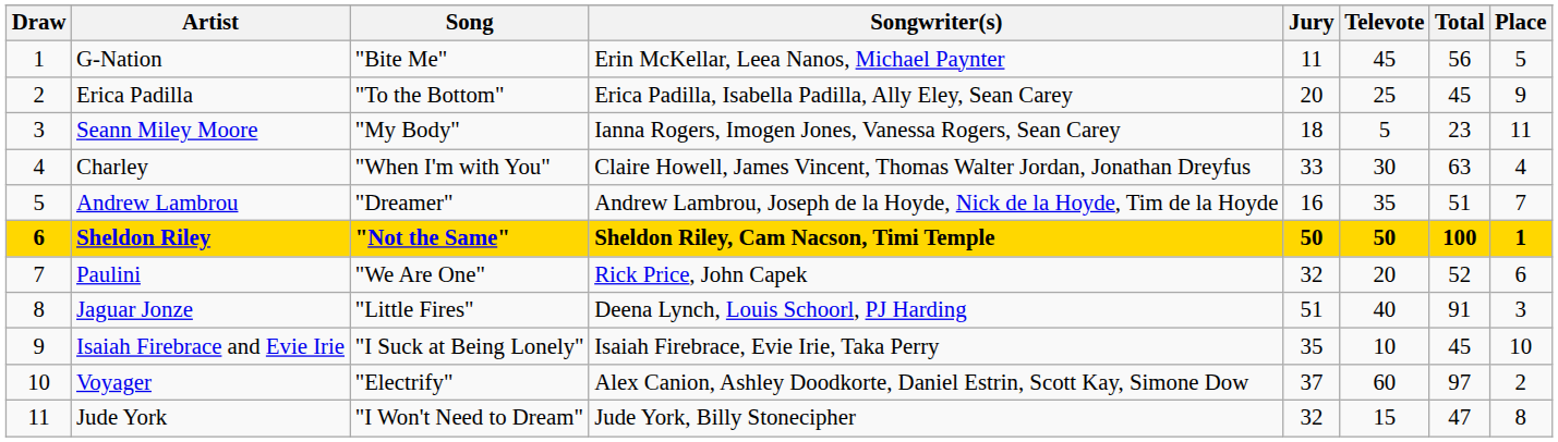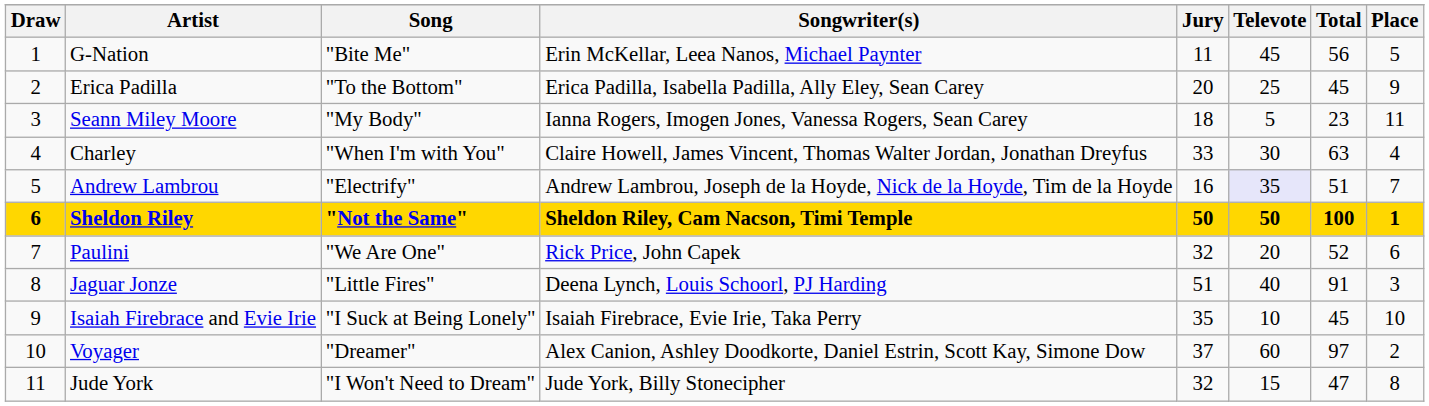Andrew Lambrou | Song: "Dreamer" -> "Electrify"
Andrew Lambrou | Televote: no background -> lavender background
Voyager | Song: "Electrify" -> "Dreamer"
